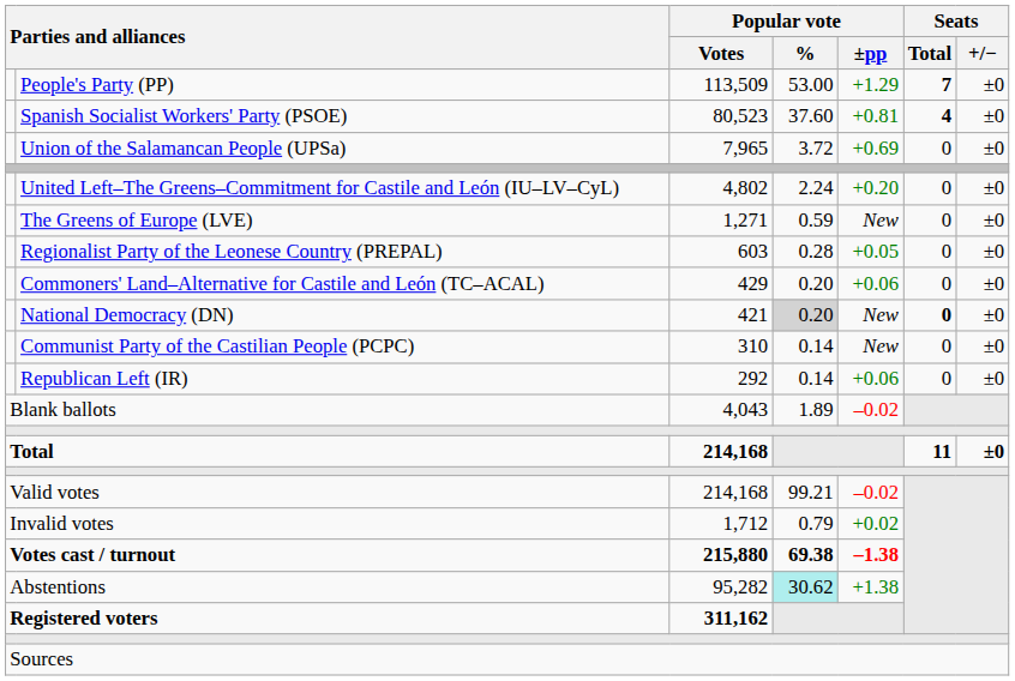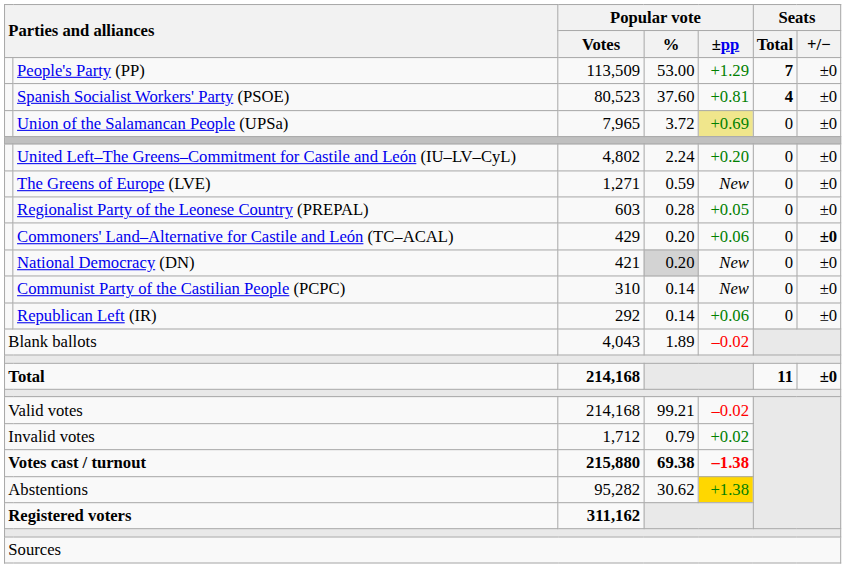Union of the Salamancan People (UPSa) | Popular vote / ±pp: no background -> khaki background
Commoners' Land–Alternative for Castile and León (TC–ACAL) | Seats / +/−: normal -> bold
National Democracy (DN) | Seats / Total: bold -> normal
Abstentions | Popular vote / %: paleturquoise background -> no background
Abstentions | Popular vote / ±pp: no background -> gold background
